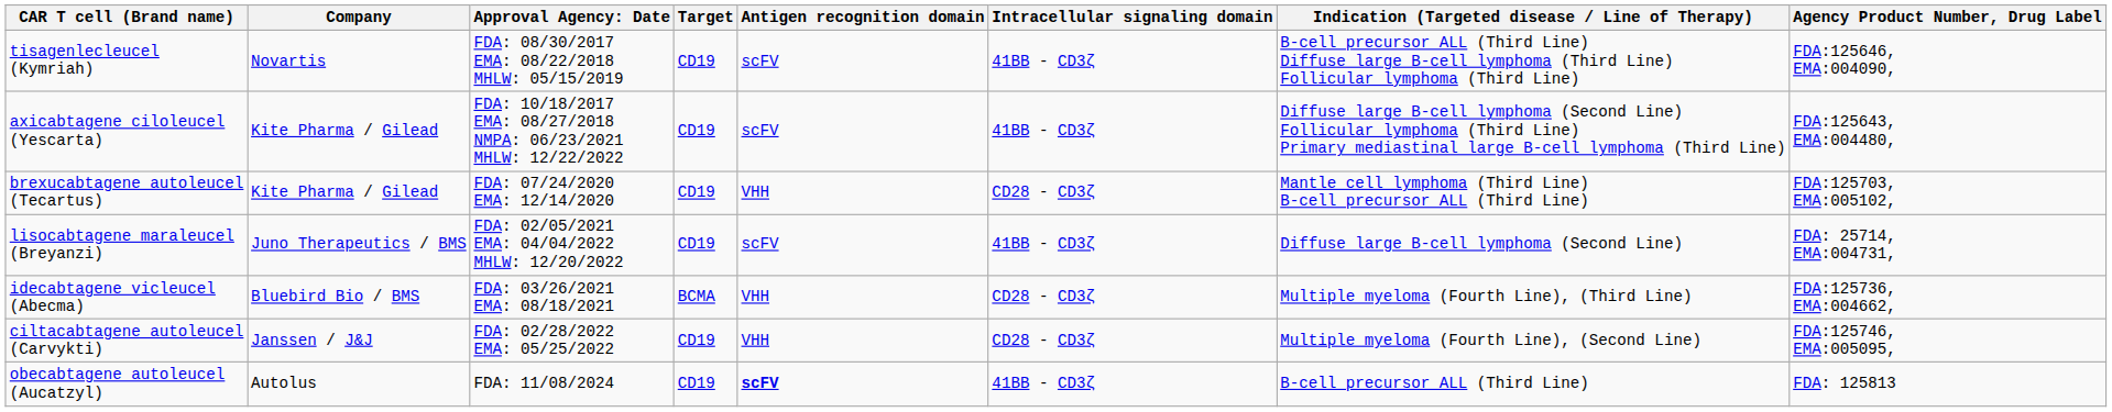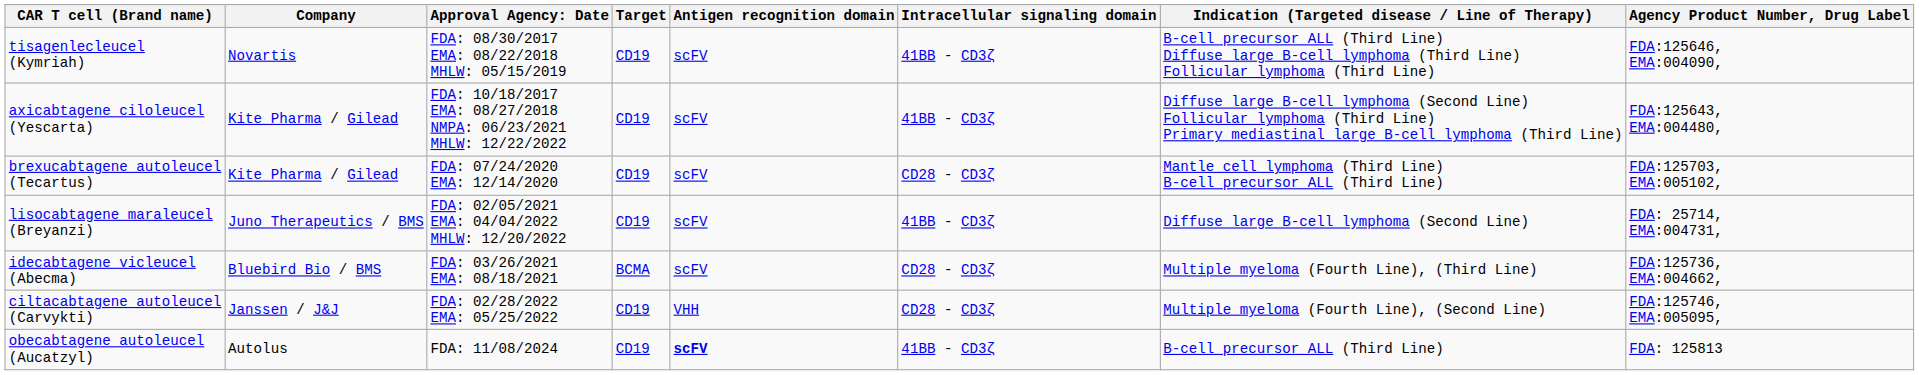brexucabtagene autoleucel (Tecartus) | Antigen recognition domain: VHH -> scFV
idecabtagene vicleucel (Abecma) | Antigen recognition domain: VHH -> scFV
